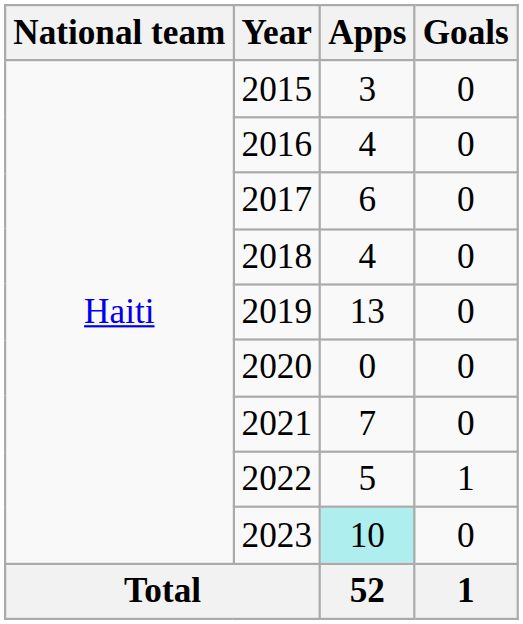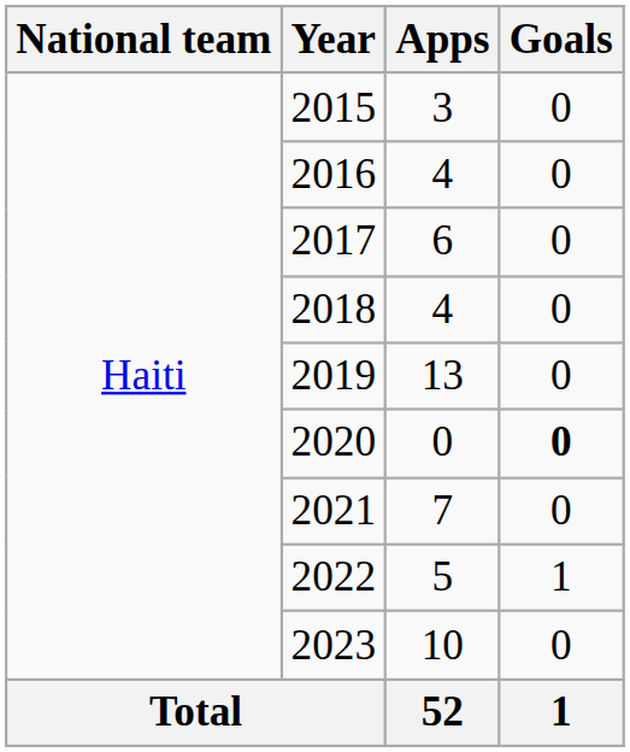2020 | Goals: normal -> bold
2023 | Apps: paleturquoise background -> no background
